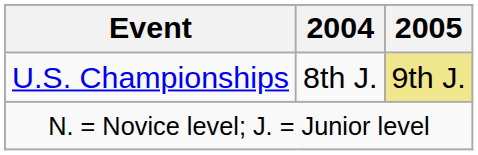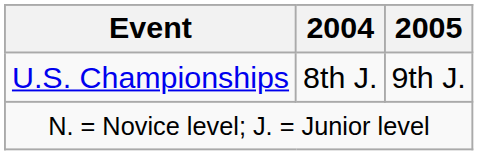U.S. Championships | 2005: khaki background -> no background
